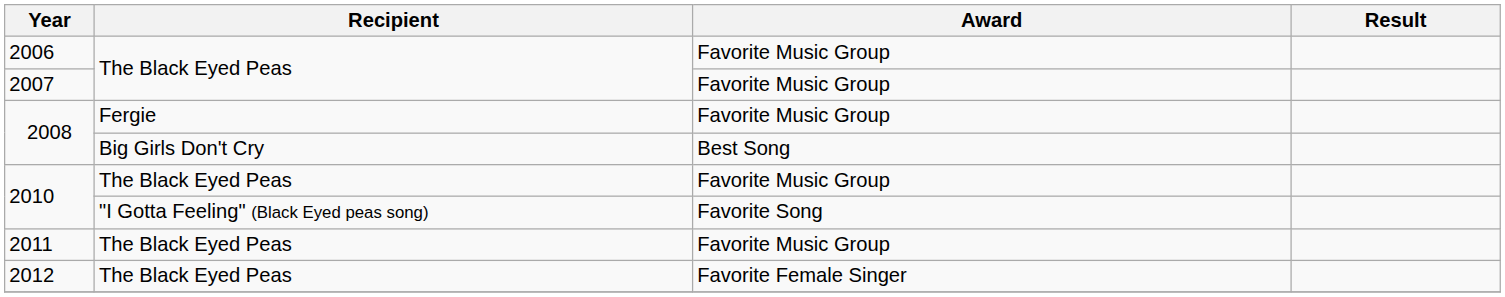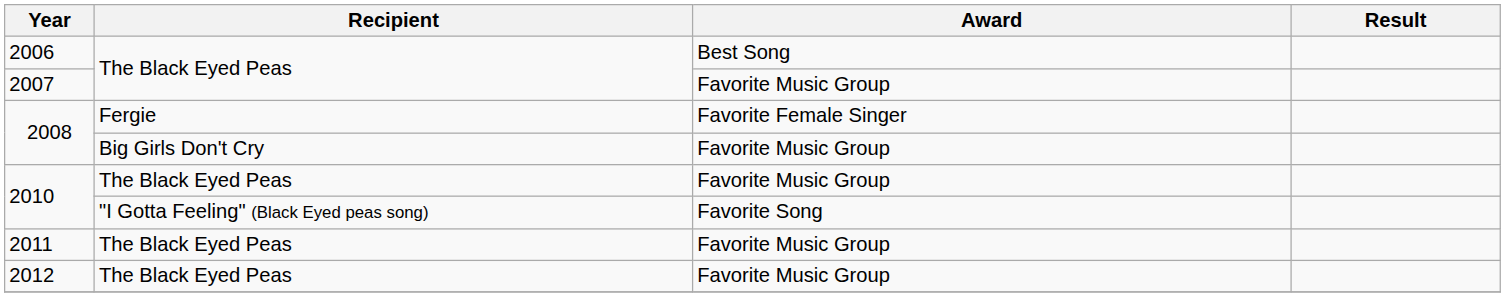2006 | Award: Favorite Music Group -> Best Song
2008 / Fergie | Award: Favorite Music Group -> Favorite Female Singer
2008 / Big Girls Don't Cry | Award: Best Song -> Favorite Music Group
2012 | Award: Favorite Female Singer -> Favorite Music Group
